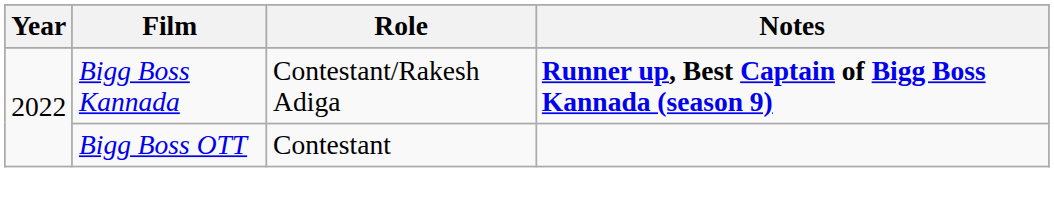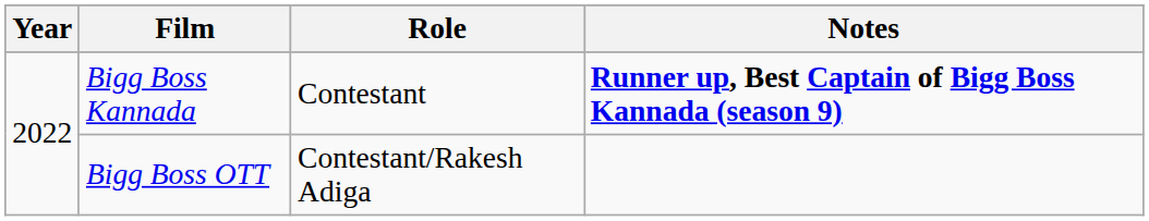Bigg Boss Kannada | Role: Contestant/Rakesh Adiga -> Contestant
Bigg Boss OTT | Role: Contestant -> Contestant/Rakesh Adiga
